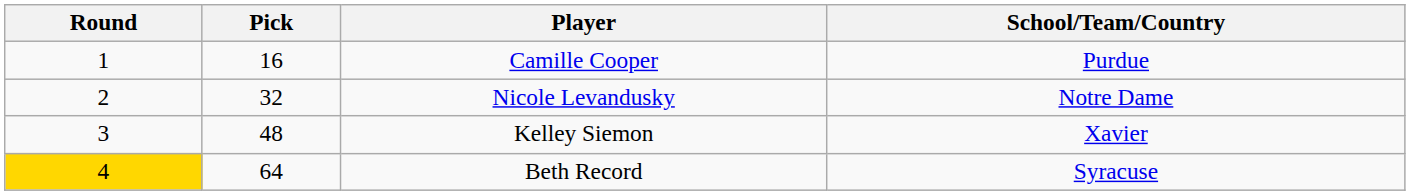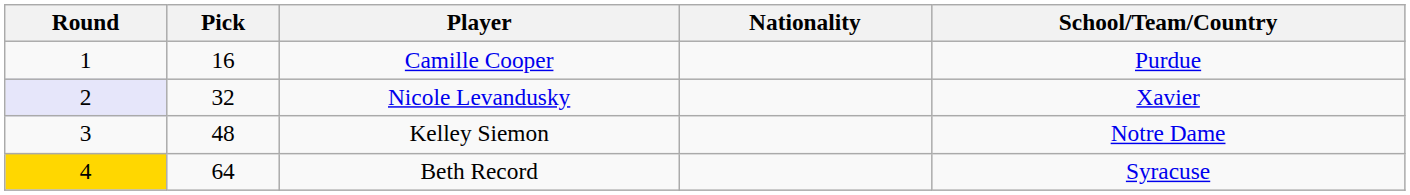+ column: Nationality
Nicole Levandusky | Round: no background -> lavender background
Nicole Levandusky | School/Team/Country: Notre Dame -> Xavier
Kelley Siemon | School/Team/Country: Xavier -> Notre Dame
